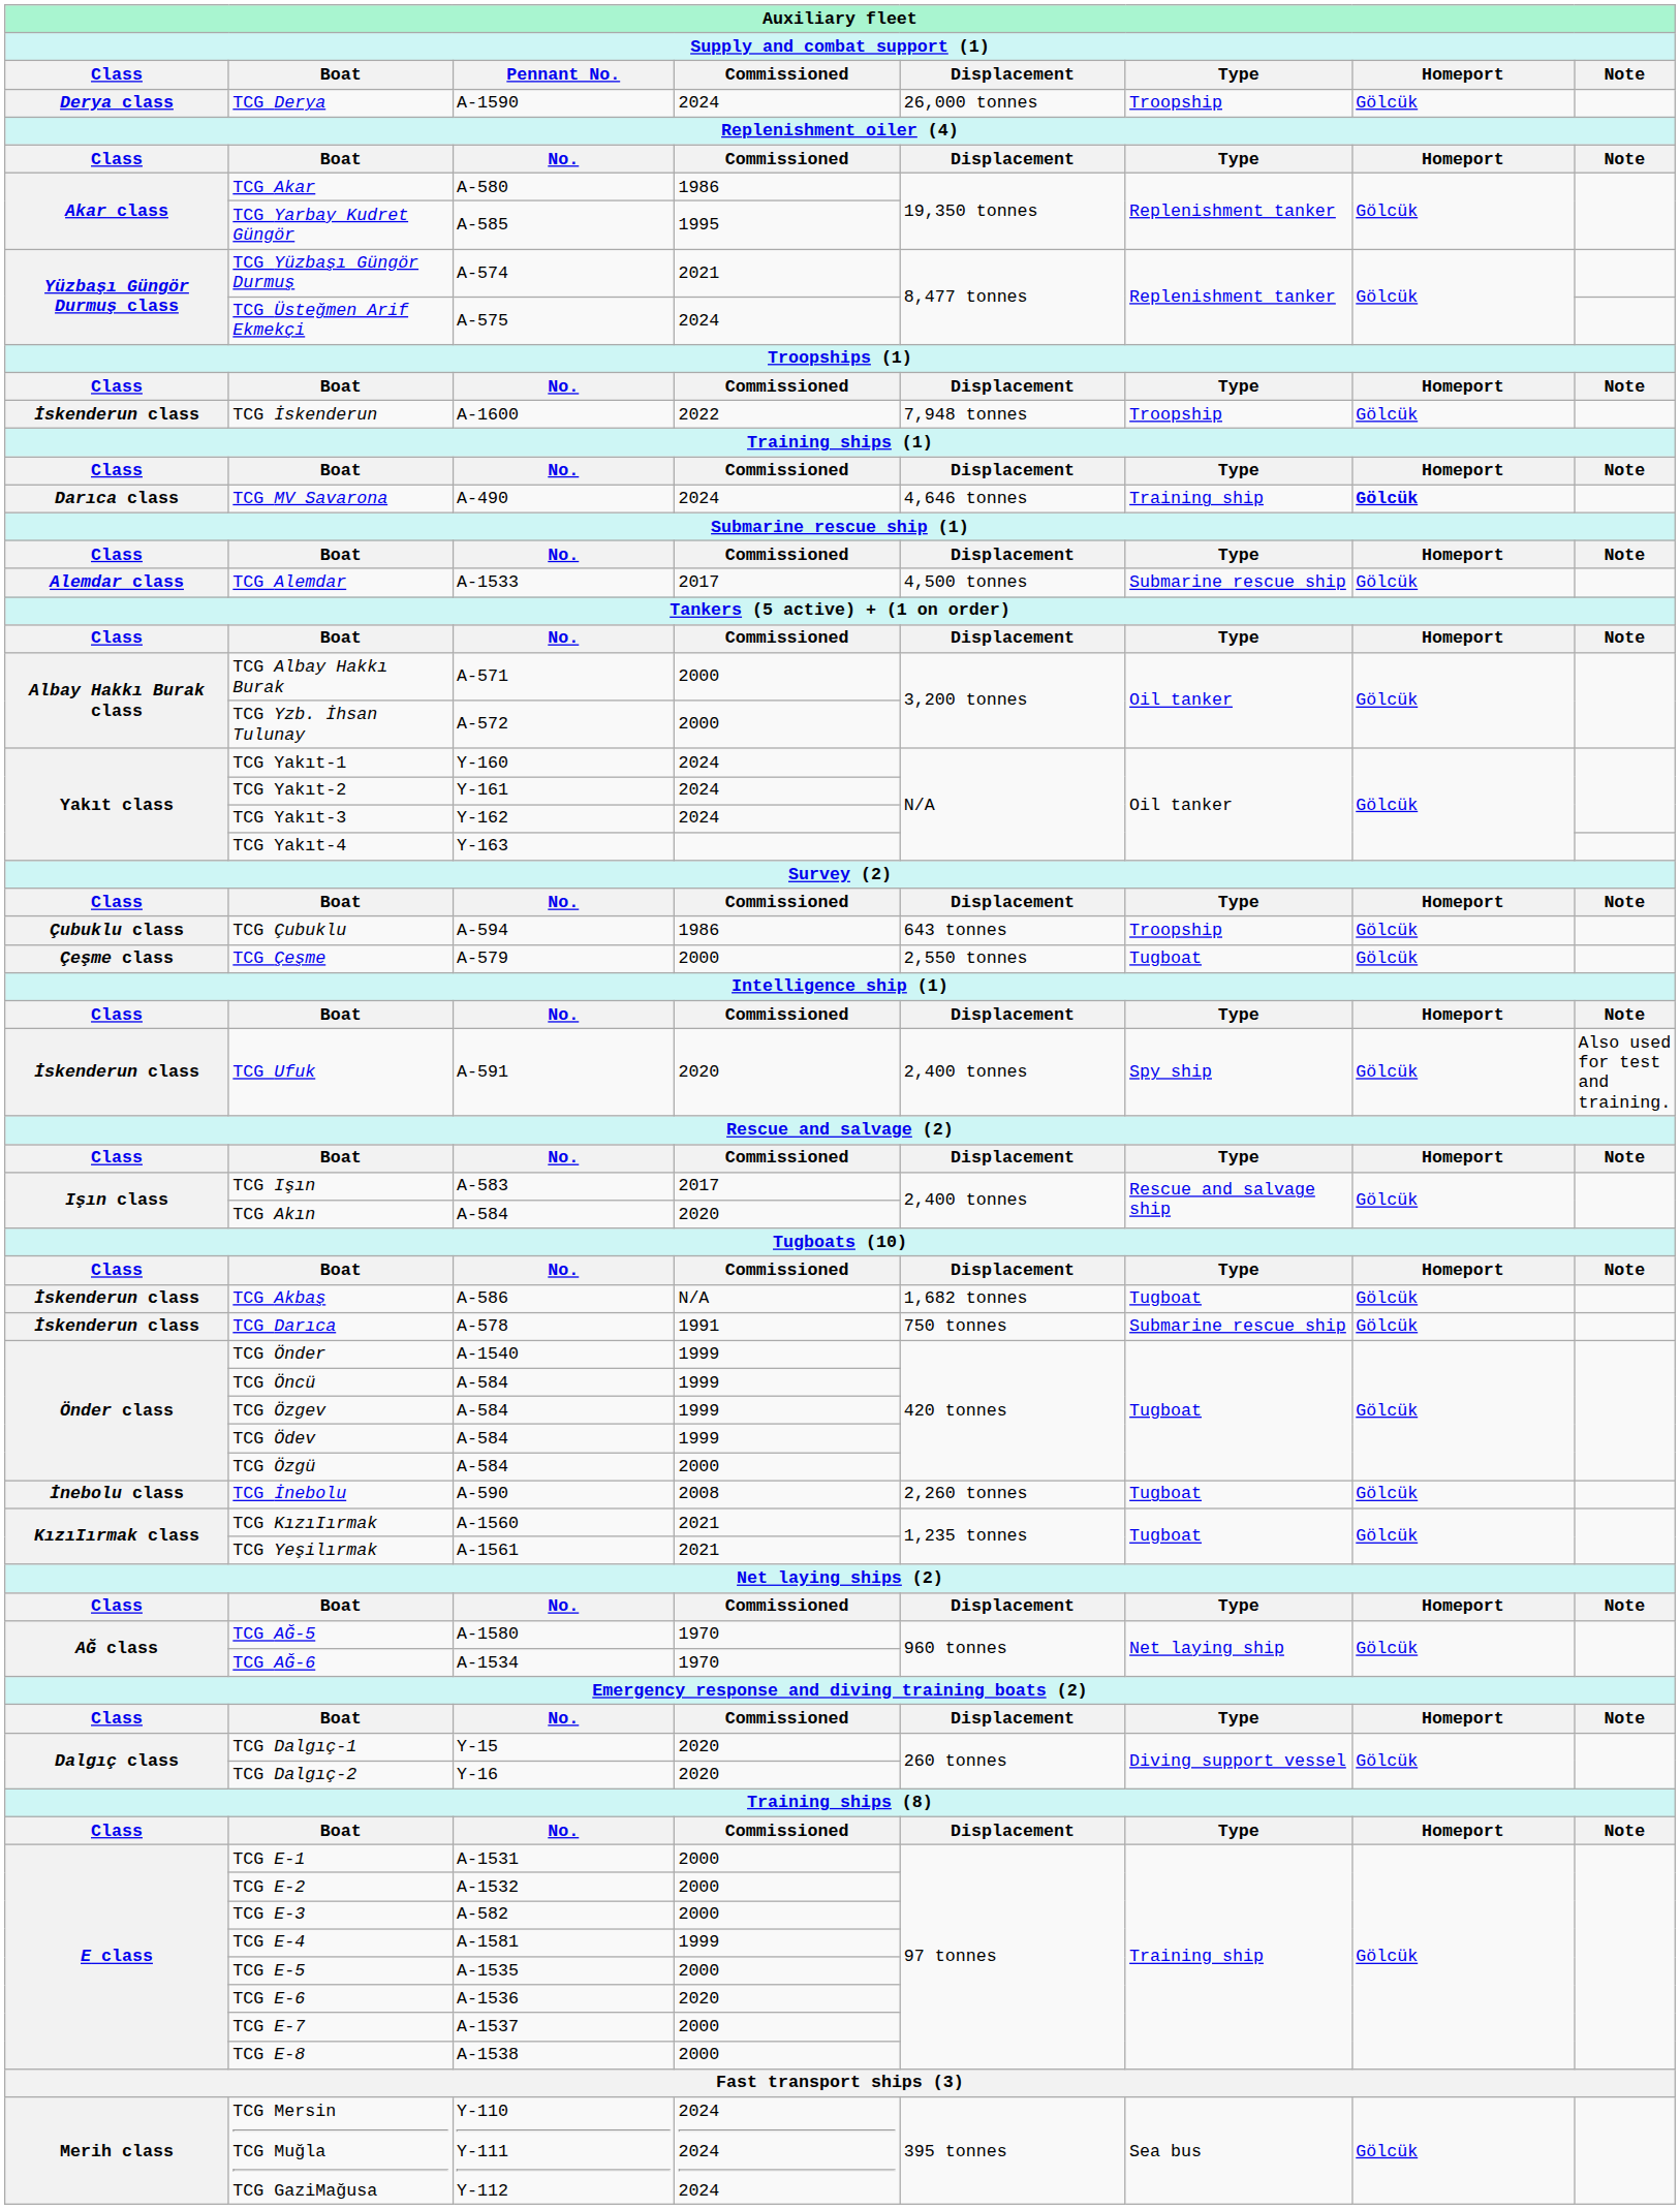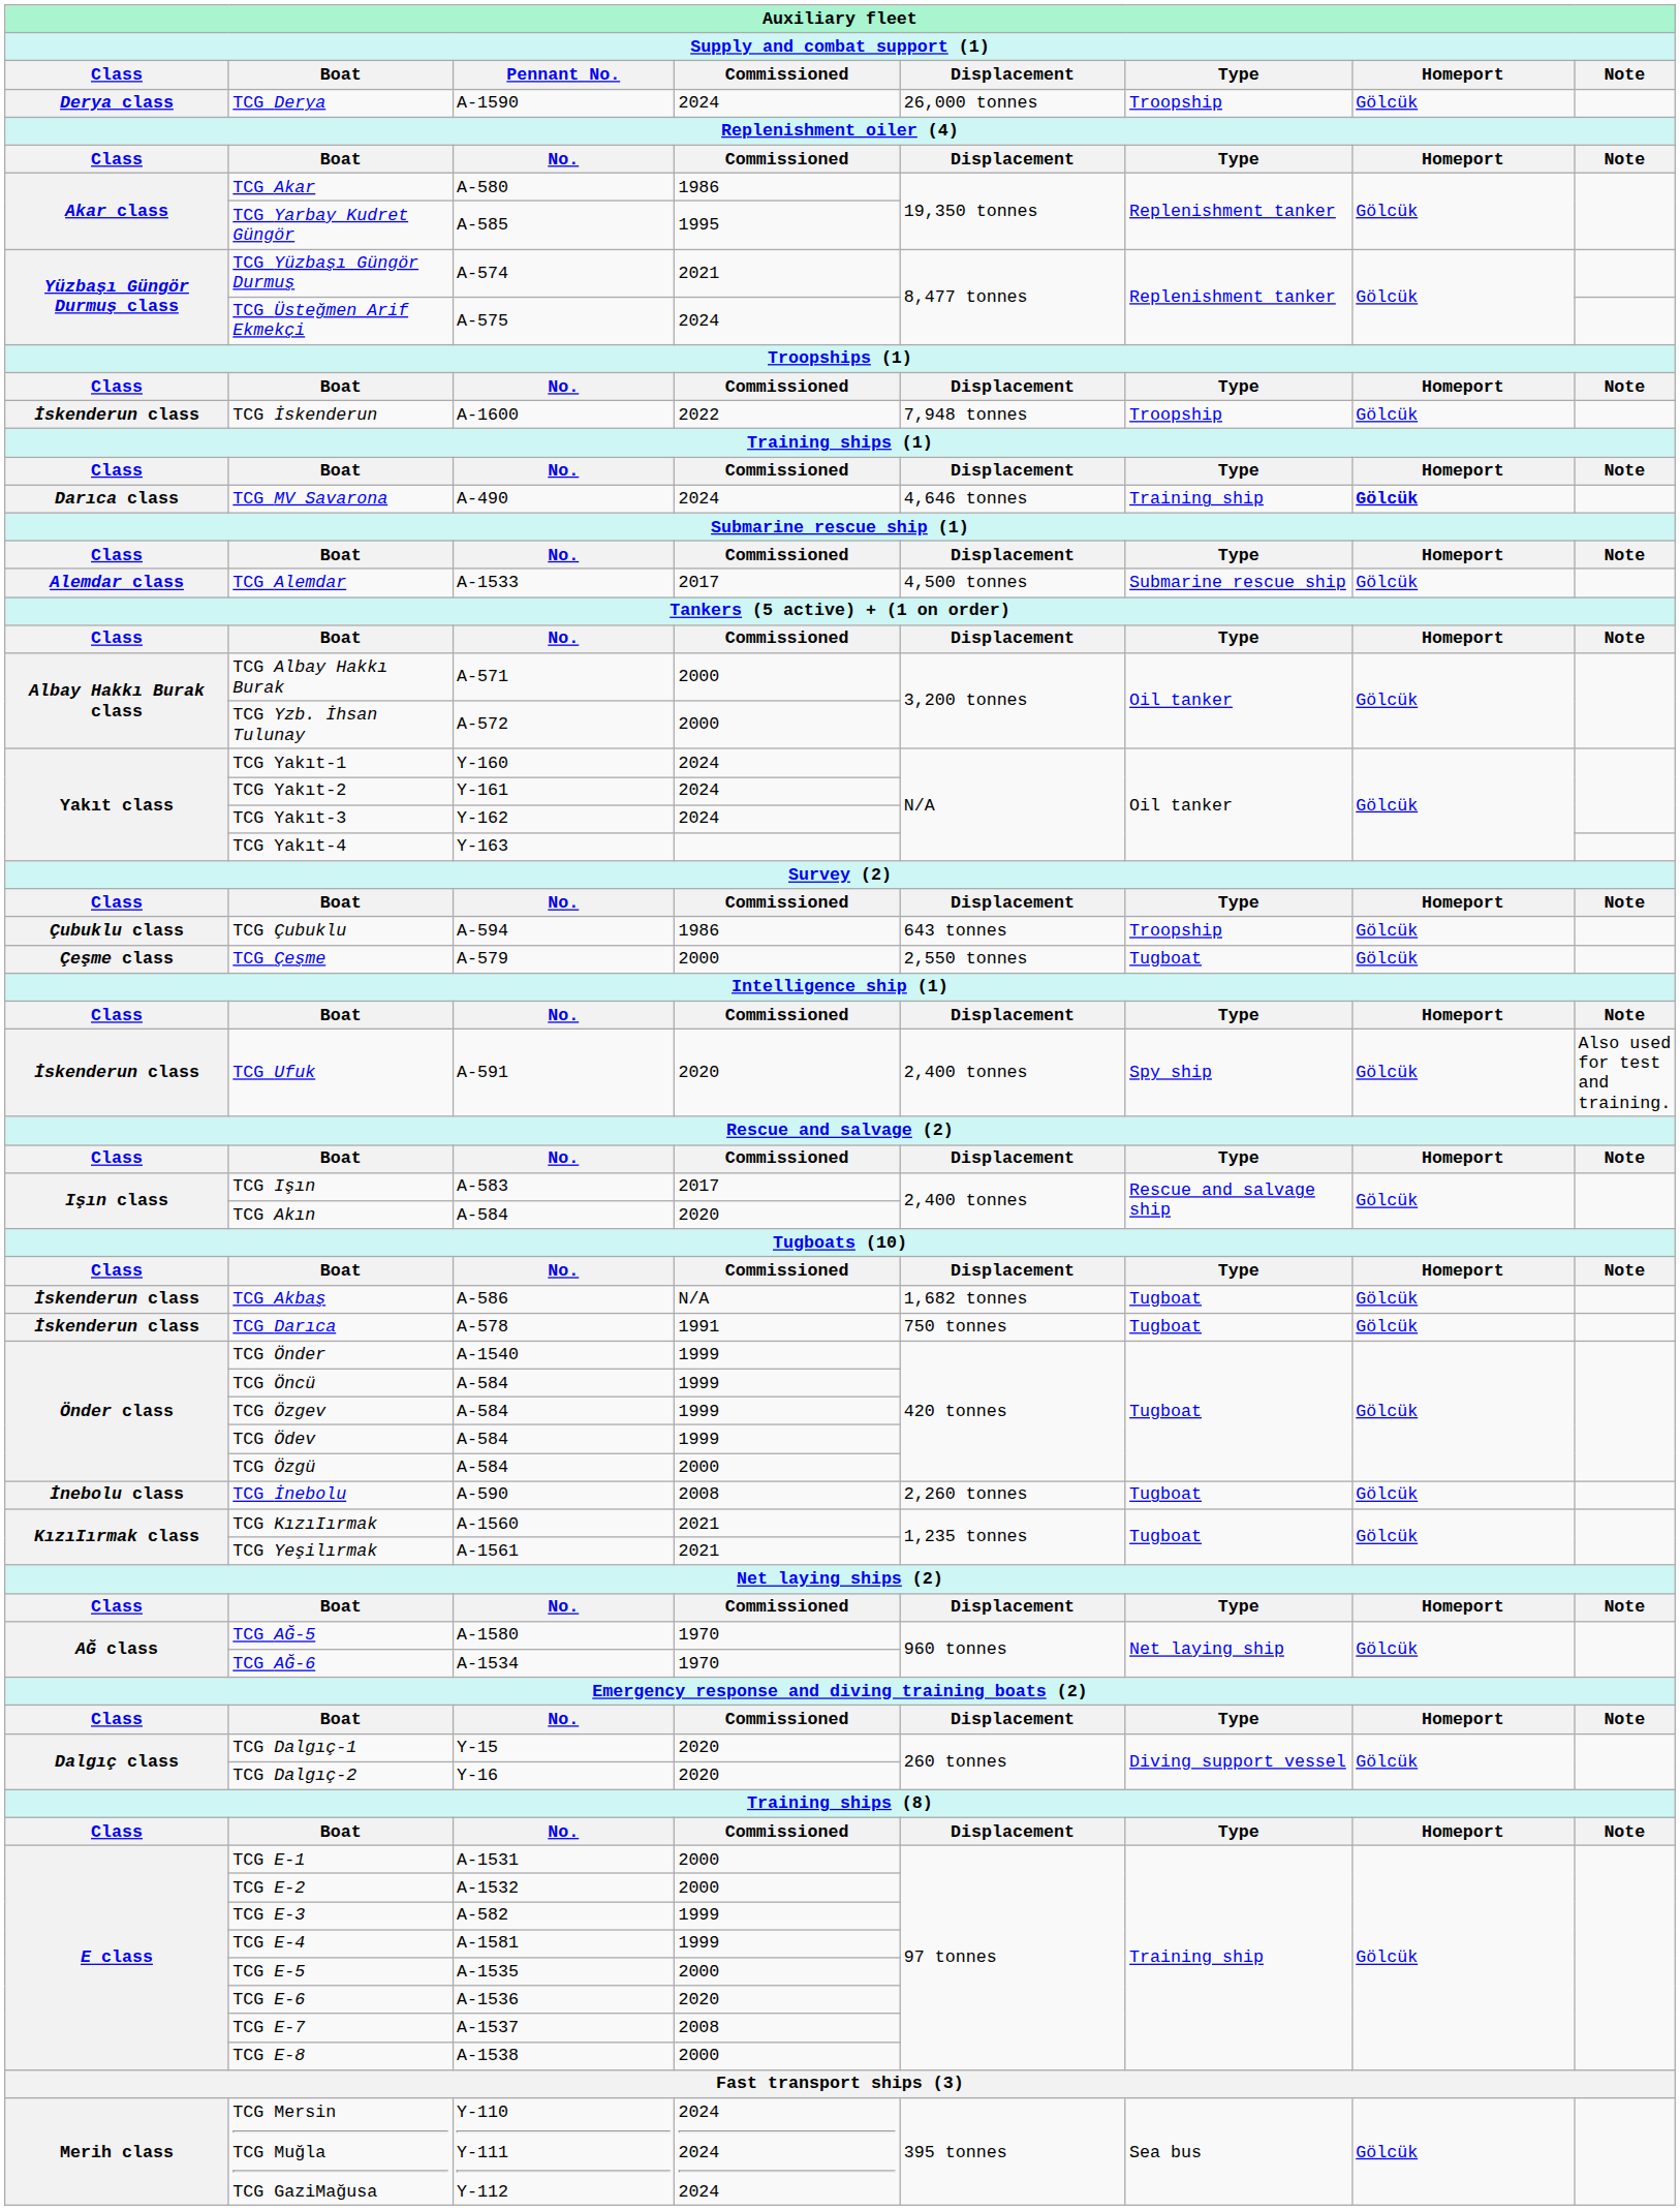TCG Darıca | Type: Submarine rescue ship -> Tugboat
TCG E-3 | Commissioned: 2000 -> 1999
TCG E-7 | Commissioned: 2000 -> 2008
